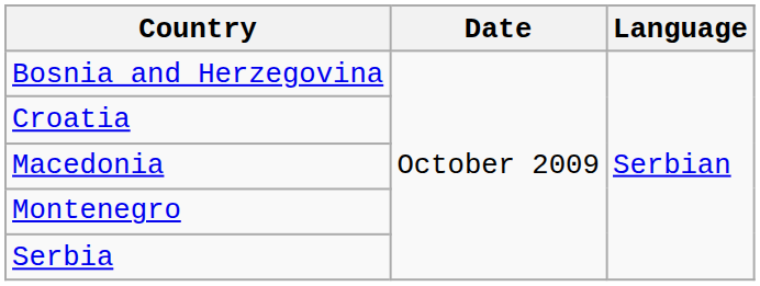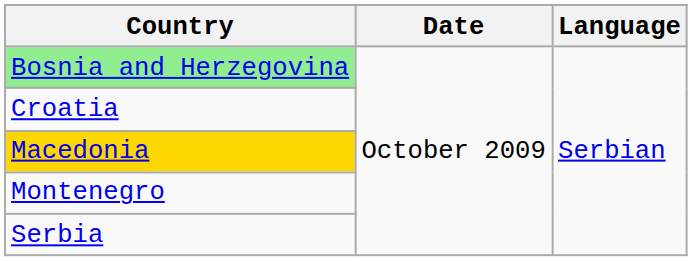Bosnia and Herzegovina | Country: no background -> lightgreen background
Macedonia | Country: no background -> gold background
